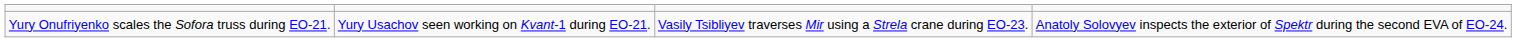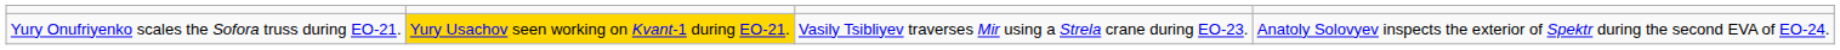Yury Onufriyenko scales the Sofora truss during EO-21. | column 2: no background -> gold background
